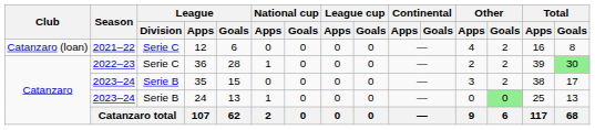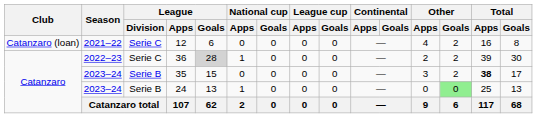36 | League / Goals: no background -> lightgrey background
36 | Total / Goals: lightgreen background -> no background
35 | Total / Apps: normal -> bold
